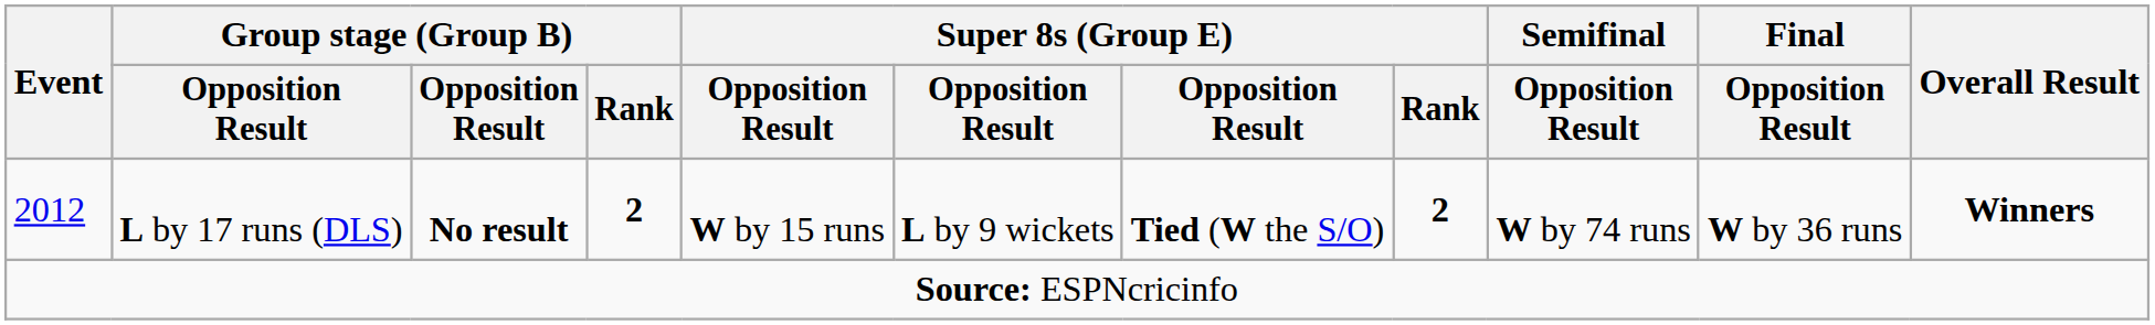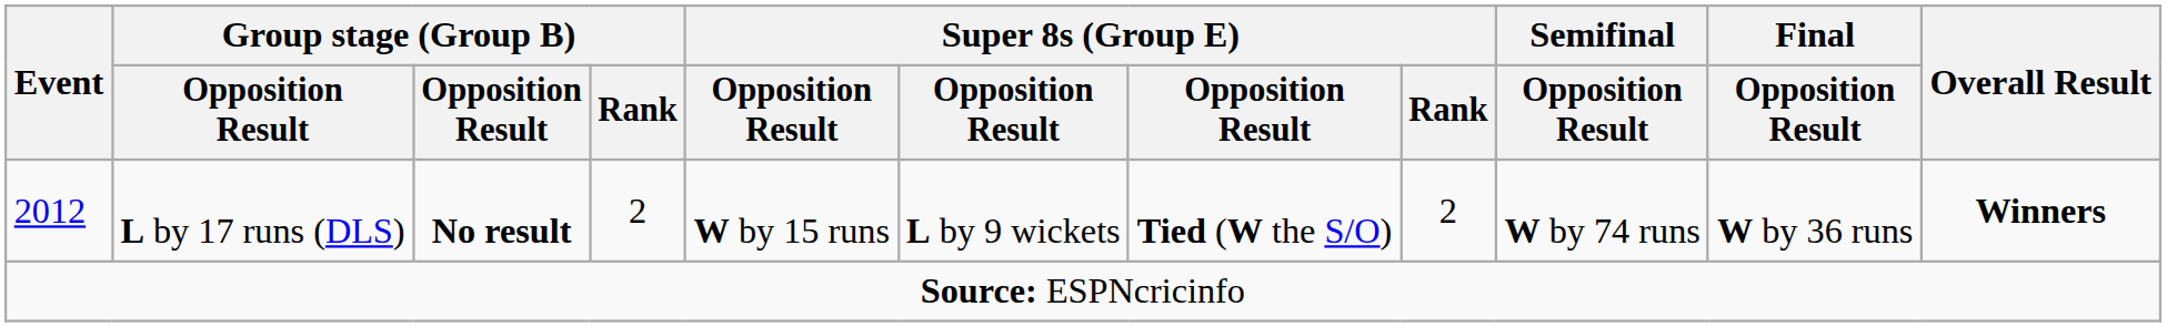2012 | Group stage (Group B) / Rank: bold -> normal
2012 | Super 8s (Group E) / Rank: bold -> normal
